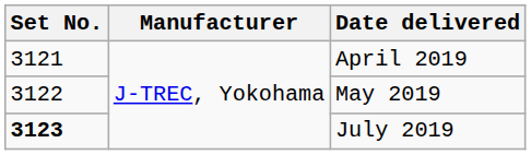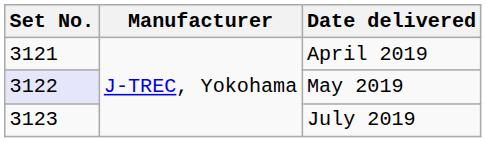May 2019 | Set No.: no background -> lavender background
July 2019 | Set No.: bold -> normal
